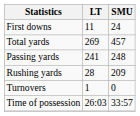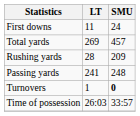rows swapped: Rushing yards <-> Passing yards
Turnovers | SMU: normal -> bold
